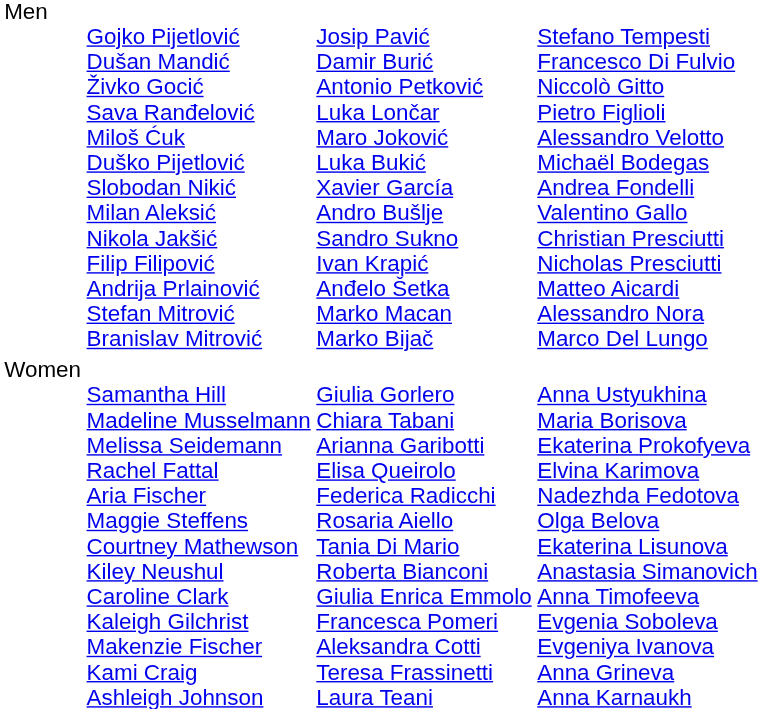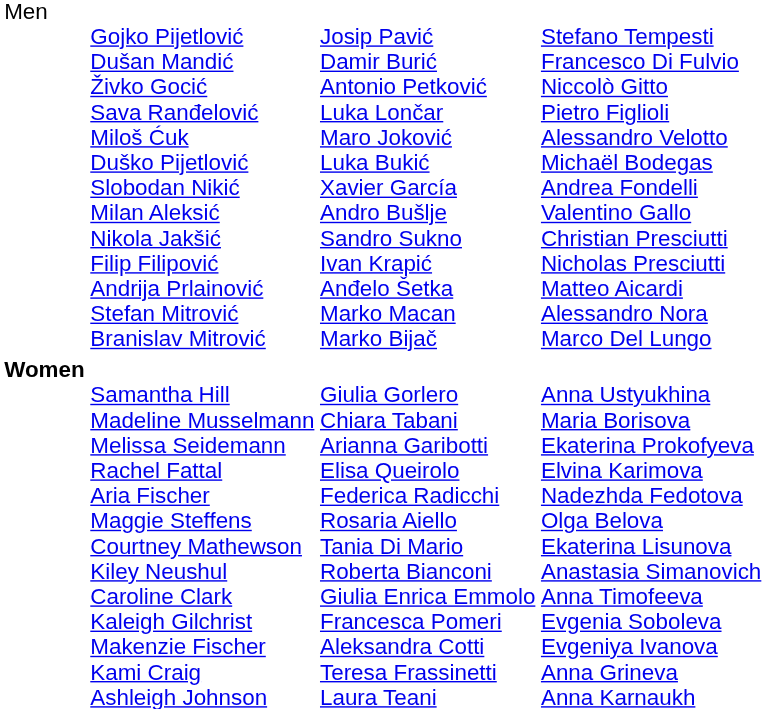Women | column 1: normal -> bold
